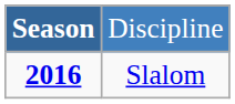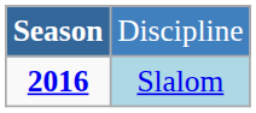2016 | column 2: no background -> lightblue background
